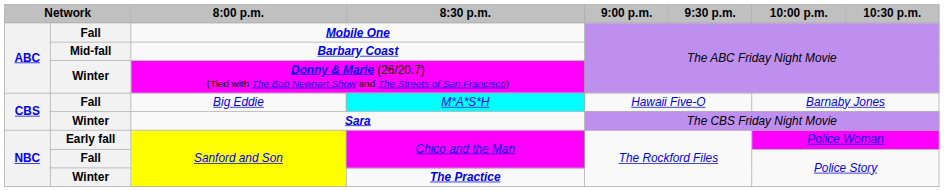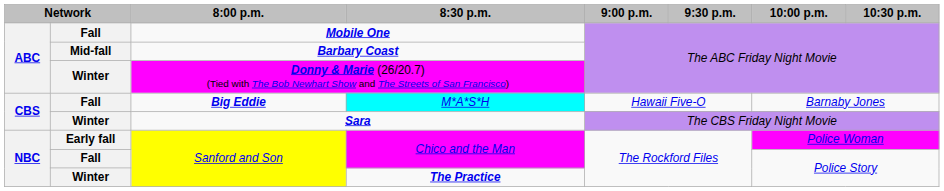M*A*S*H | 8:00 p.m.: normal -> bold
